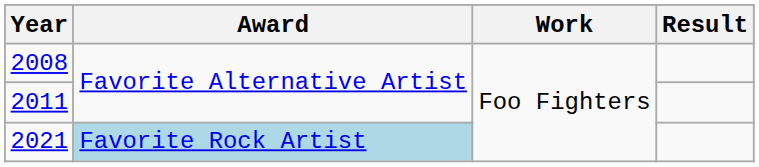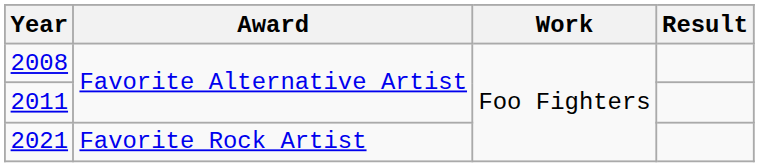2021 | Award: lightblue background -> no background
